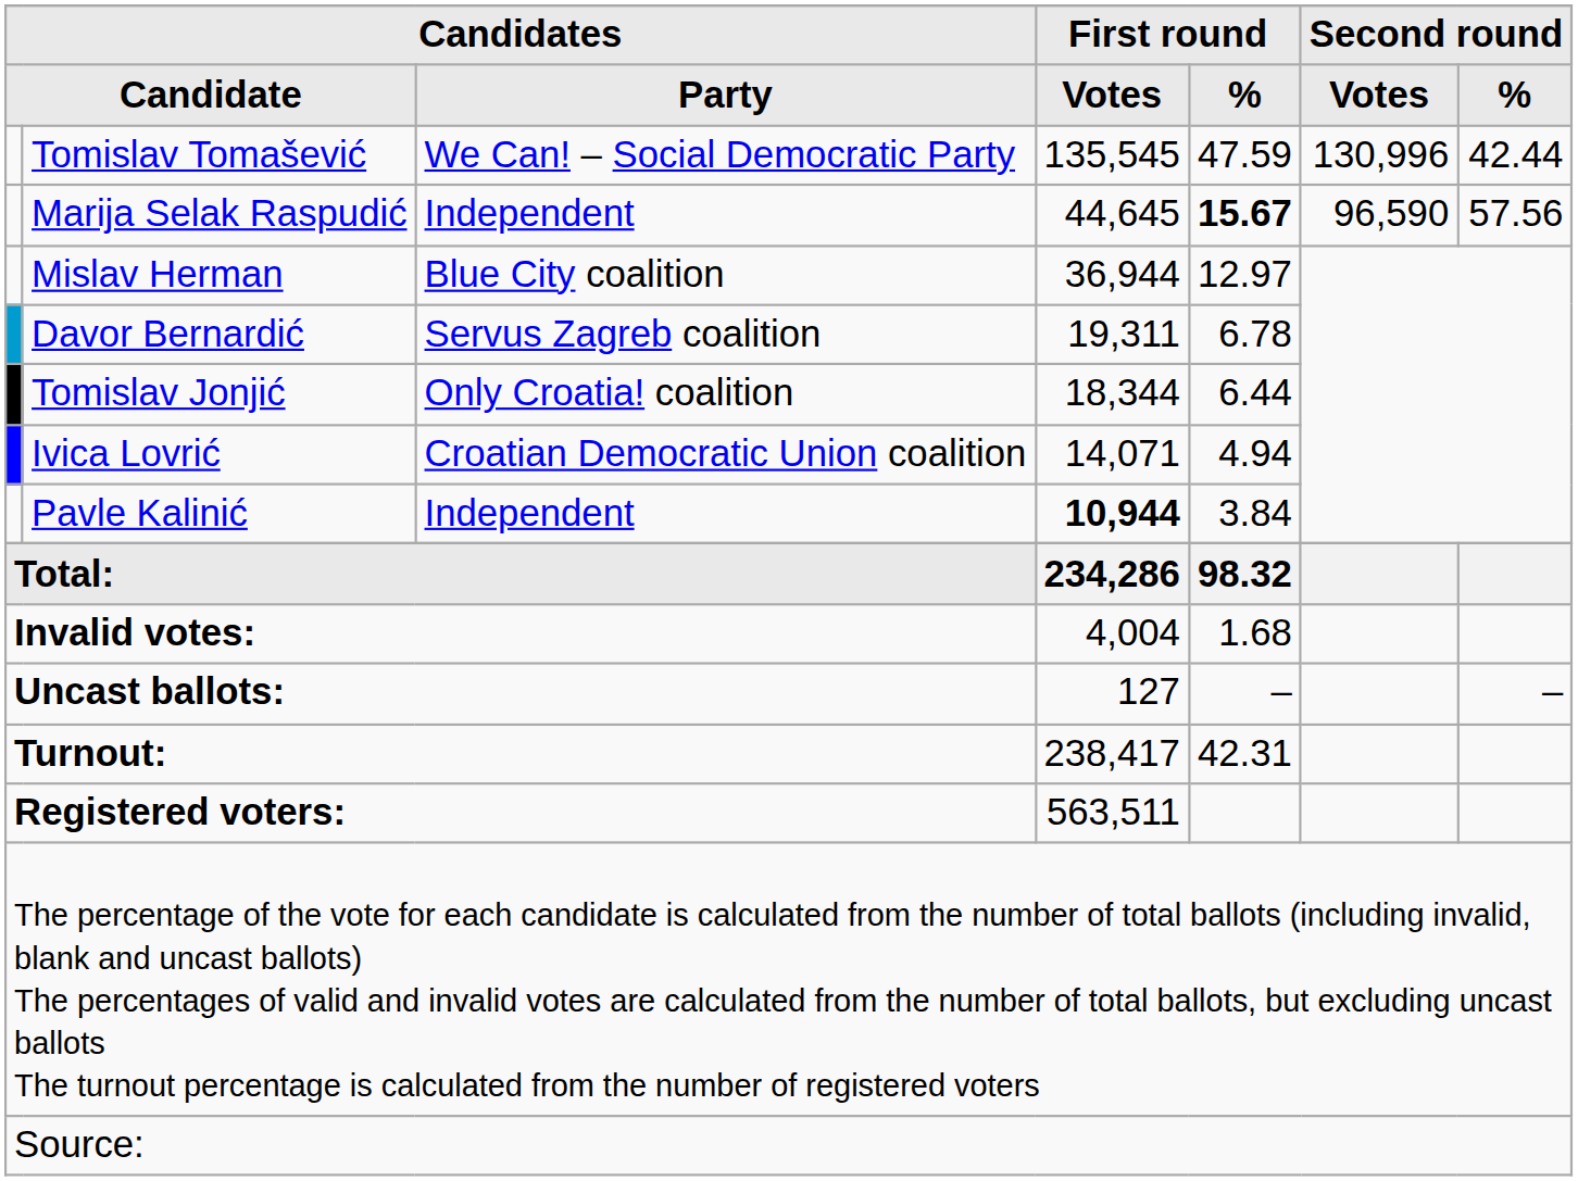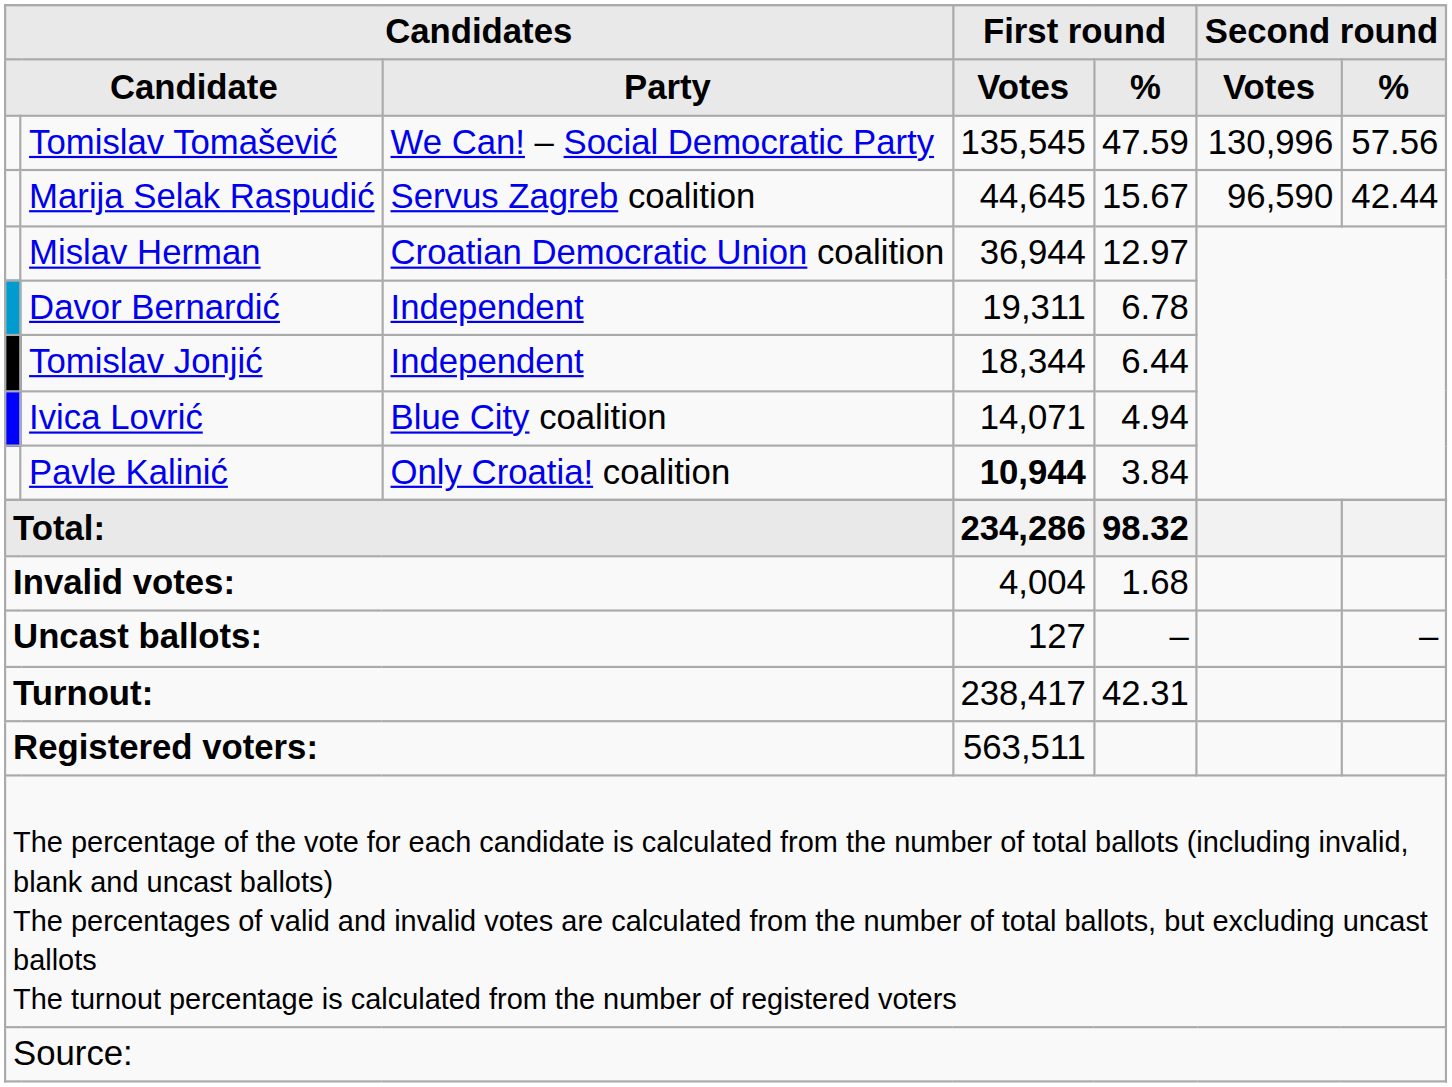Tomislav Tomašević | Second round / %: 42.44 -> 57.56
Marija Selak Raspudić | Candidates / Party: Independent -> Servus Zagreb coalition
Marija Selak Raspudić | First round / %: bold -> normal
Marija Selak Raspudić | Second round / %: 57.56 -> 42.44
Mislav Herman | Candidates / Party: Blue City coalition -> Croatian Democratic Union coalition
Davor Bernardić | Candidates / Party: Servus Zagreb coalition -> Independent
Tomislav Jonjić | Candidates / Party: Only Croatia! coalition -> Independent
Ivica Lovrić | Candidates / Party: Croatian Democratic Union coalition -> Blue City coalition
Pavle Kalinić | Candidates / Party: Independent -> Only Croatia! coalition
